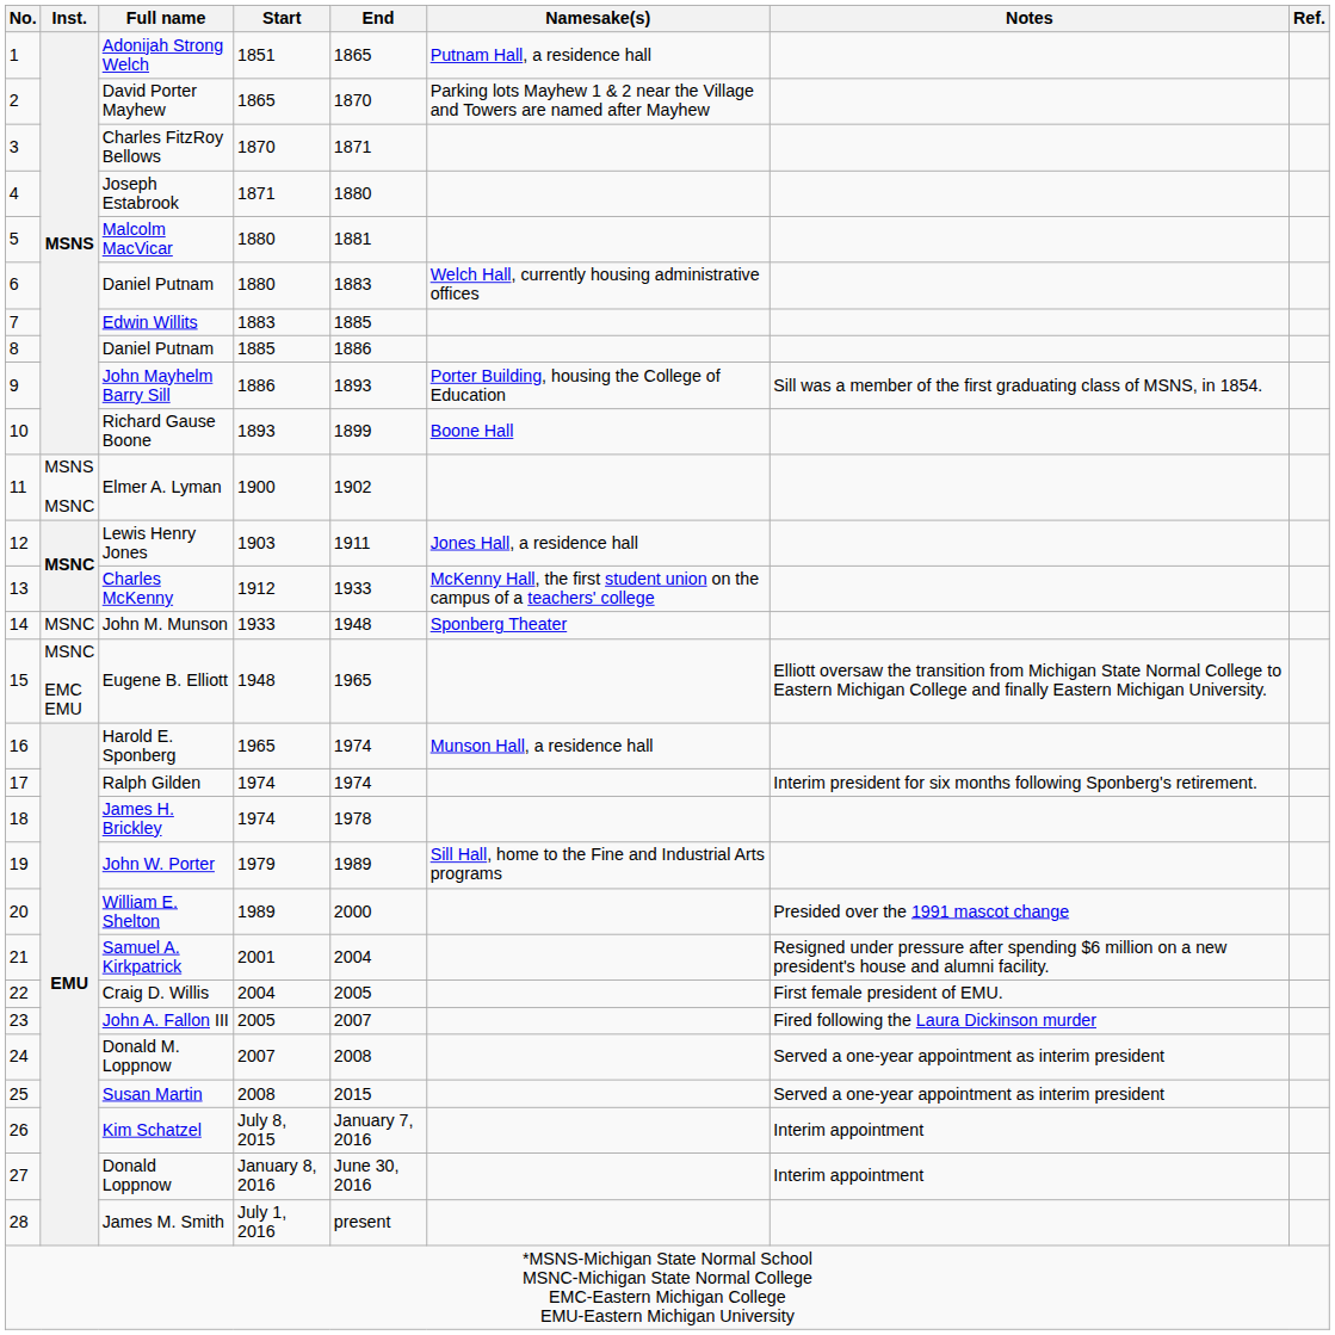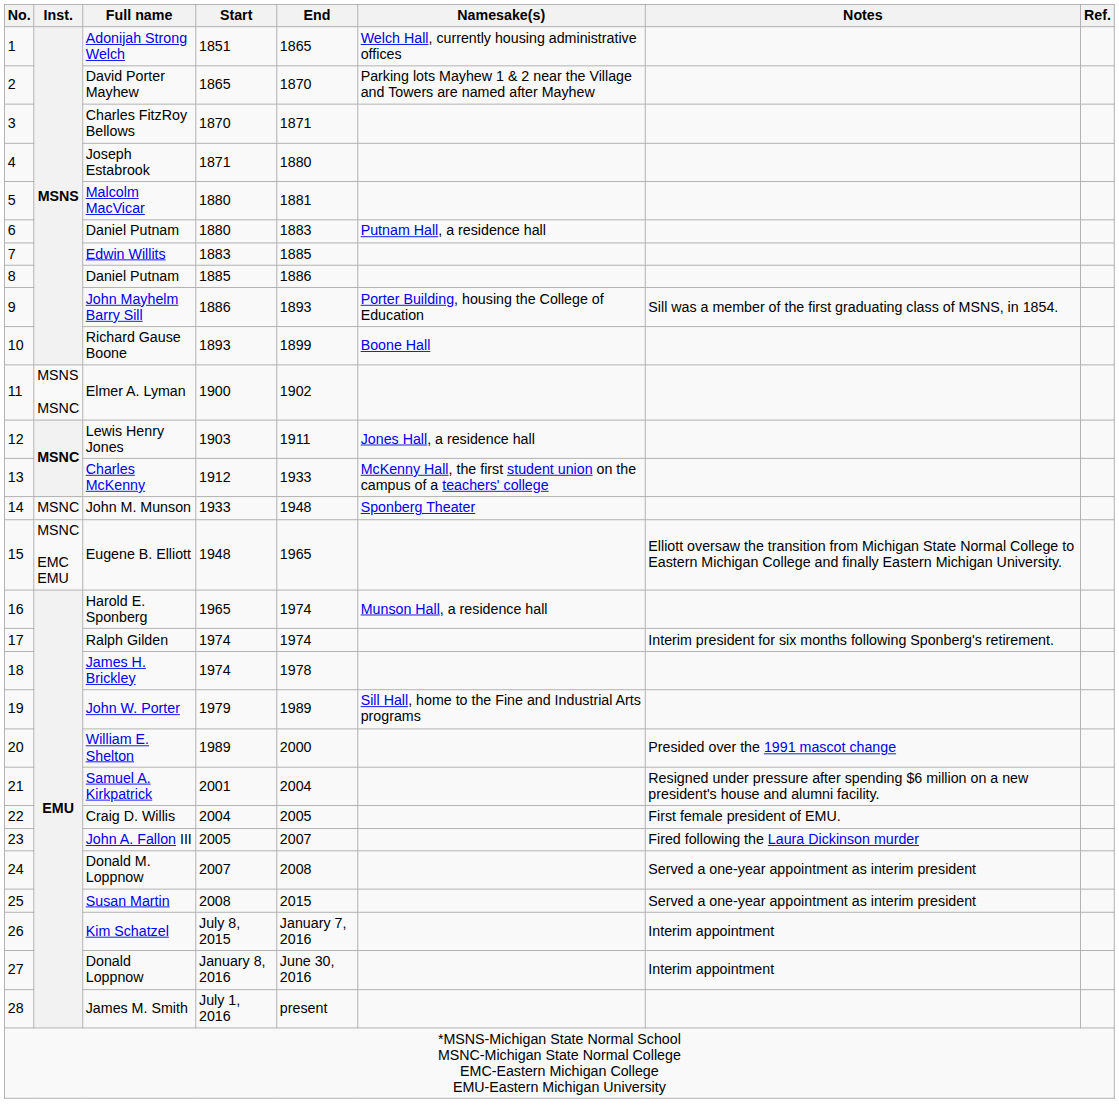Adonijah Strong Welch | Namesake(s): Putnam Hall, a residence hall -> Welch Hall, currently housing administrative offices
6 / Daniel Putnam | Namesake(s): Welch Hall, currently housing administrative offices -> Putnam Hall, a residence hall
